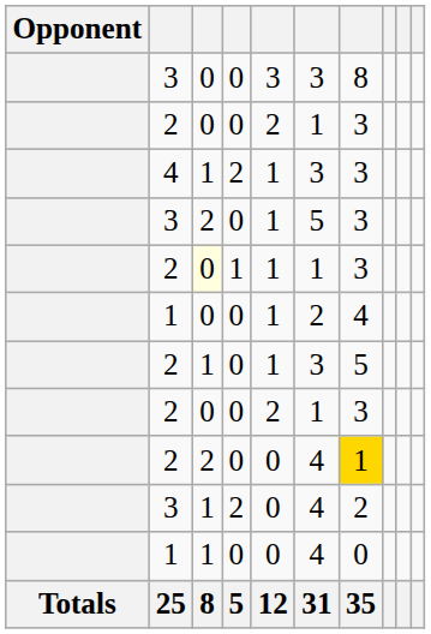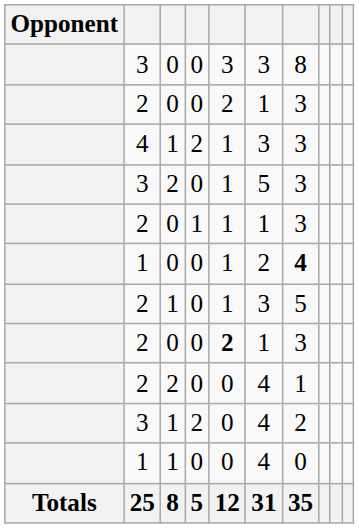row 6 | column 3: lightyellow background -> no background
row 7 | column 7: normal -> bold
row 9 | column 5: normal -> bold
row 10 | column 7: gold background -> no background
